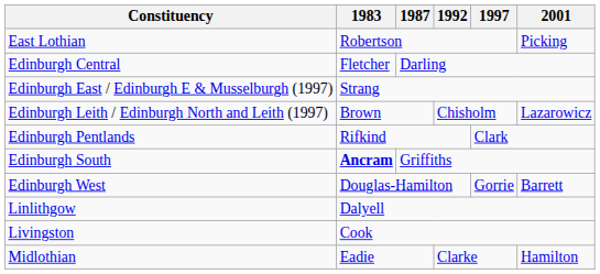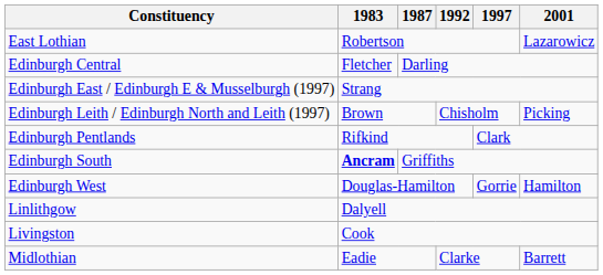East Lothian | 2001: Picking -> Lazarowicz
Edinburgh Leith / Edinburgh North and Leith (1997) | 2001: Lazarowicz -> Picking
Edinburgh West | 2001: Barrett -> Hamilton
Midlothian | 2001: Hamilton -> Barrett
